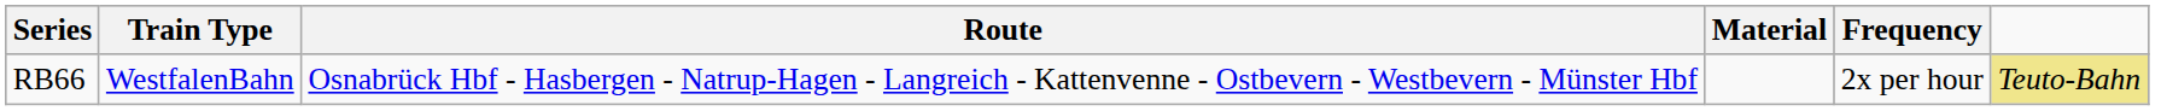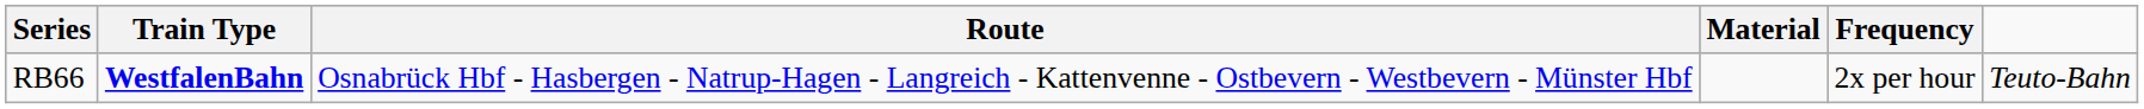RB66 | Train Type: normal -> bold
RB66 | column 6: khaki background -> no background
